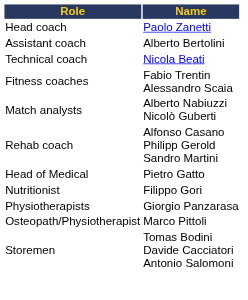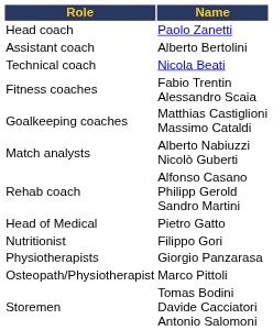+ row: Goalkeeping coaches | Matthias Castiglioni Massimo Cataldi
